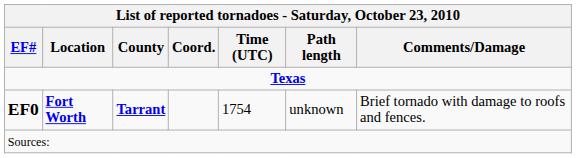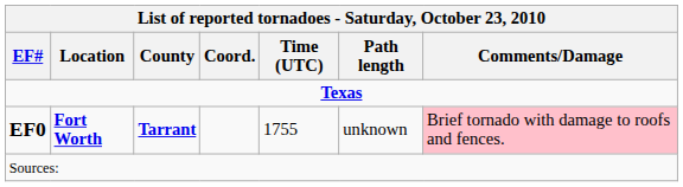EF0 | Time (UTC): 1754 -> 1755
EF0 | Comments/Damage: no background -> pink background
